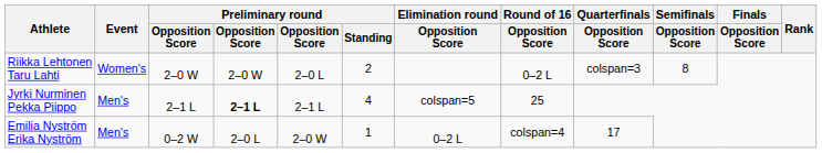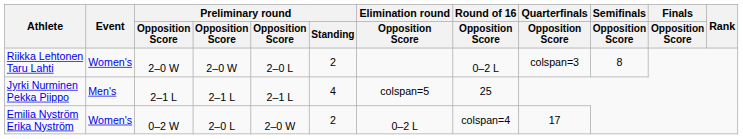Jyrki Nurminen Pekka Piippo | column 4: bold -> normal
Emilia Nyström Erika Nyström | Event: Men's -> Women's
Emilia Nyström Erika Nyström | Preliminary round / Standing: 1 -> 2
